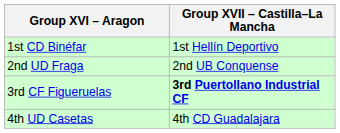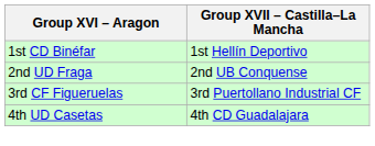3rd CF Figueruelas | Group XVII – Castilla–La Mancha: bold -> normal
